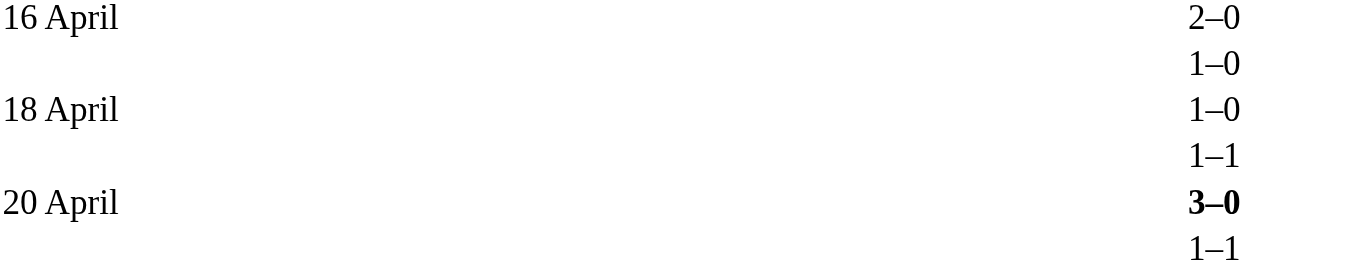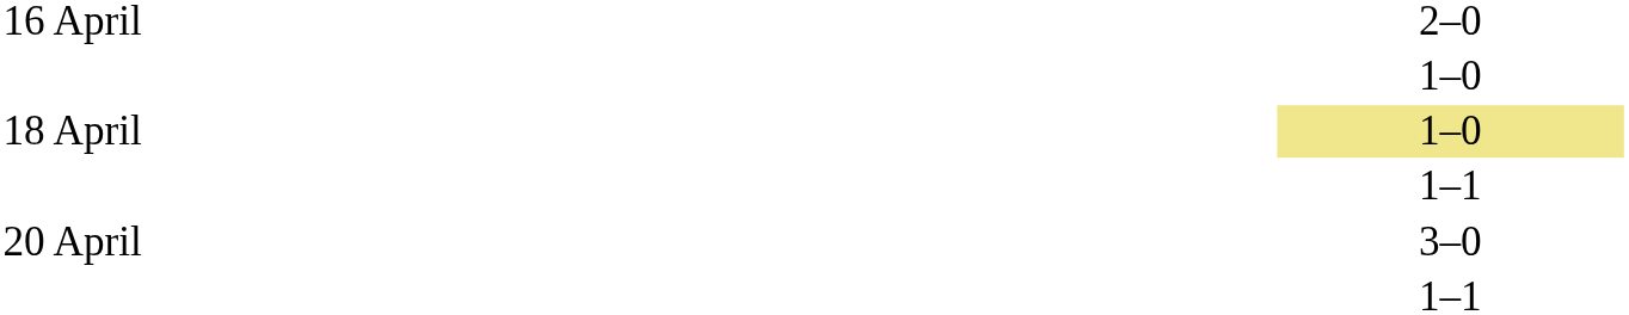18 April | column 2: no background -> khaki background
20 April | column 2: bold -> normal
